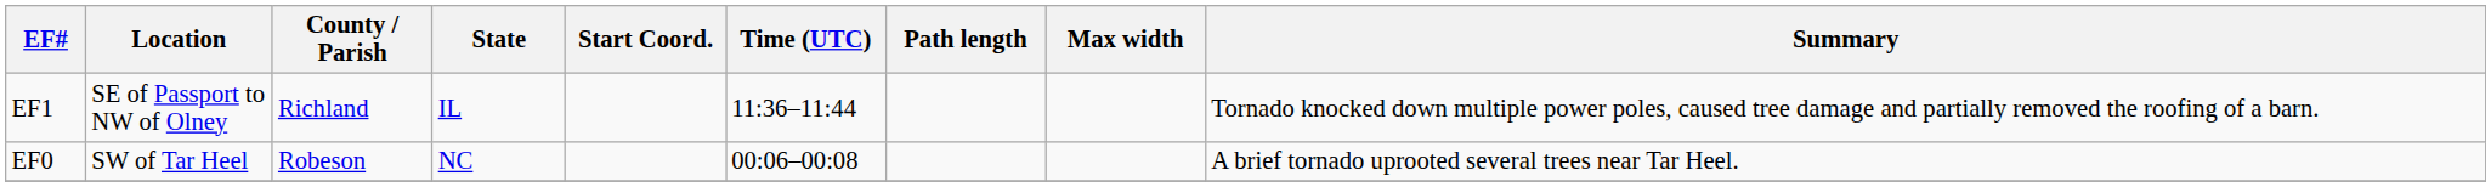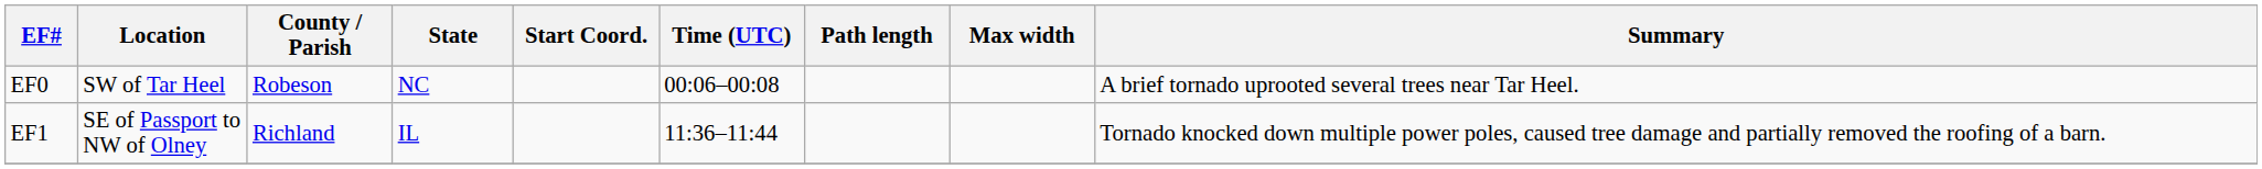rows swapped: EF1 <-> EF0
